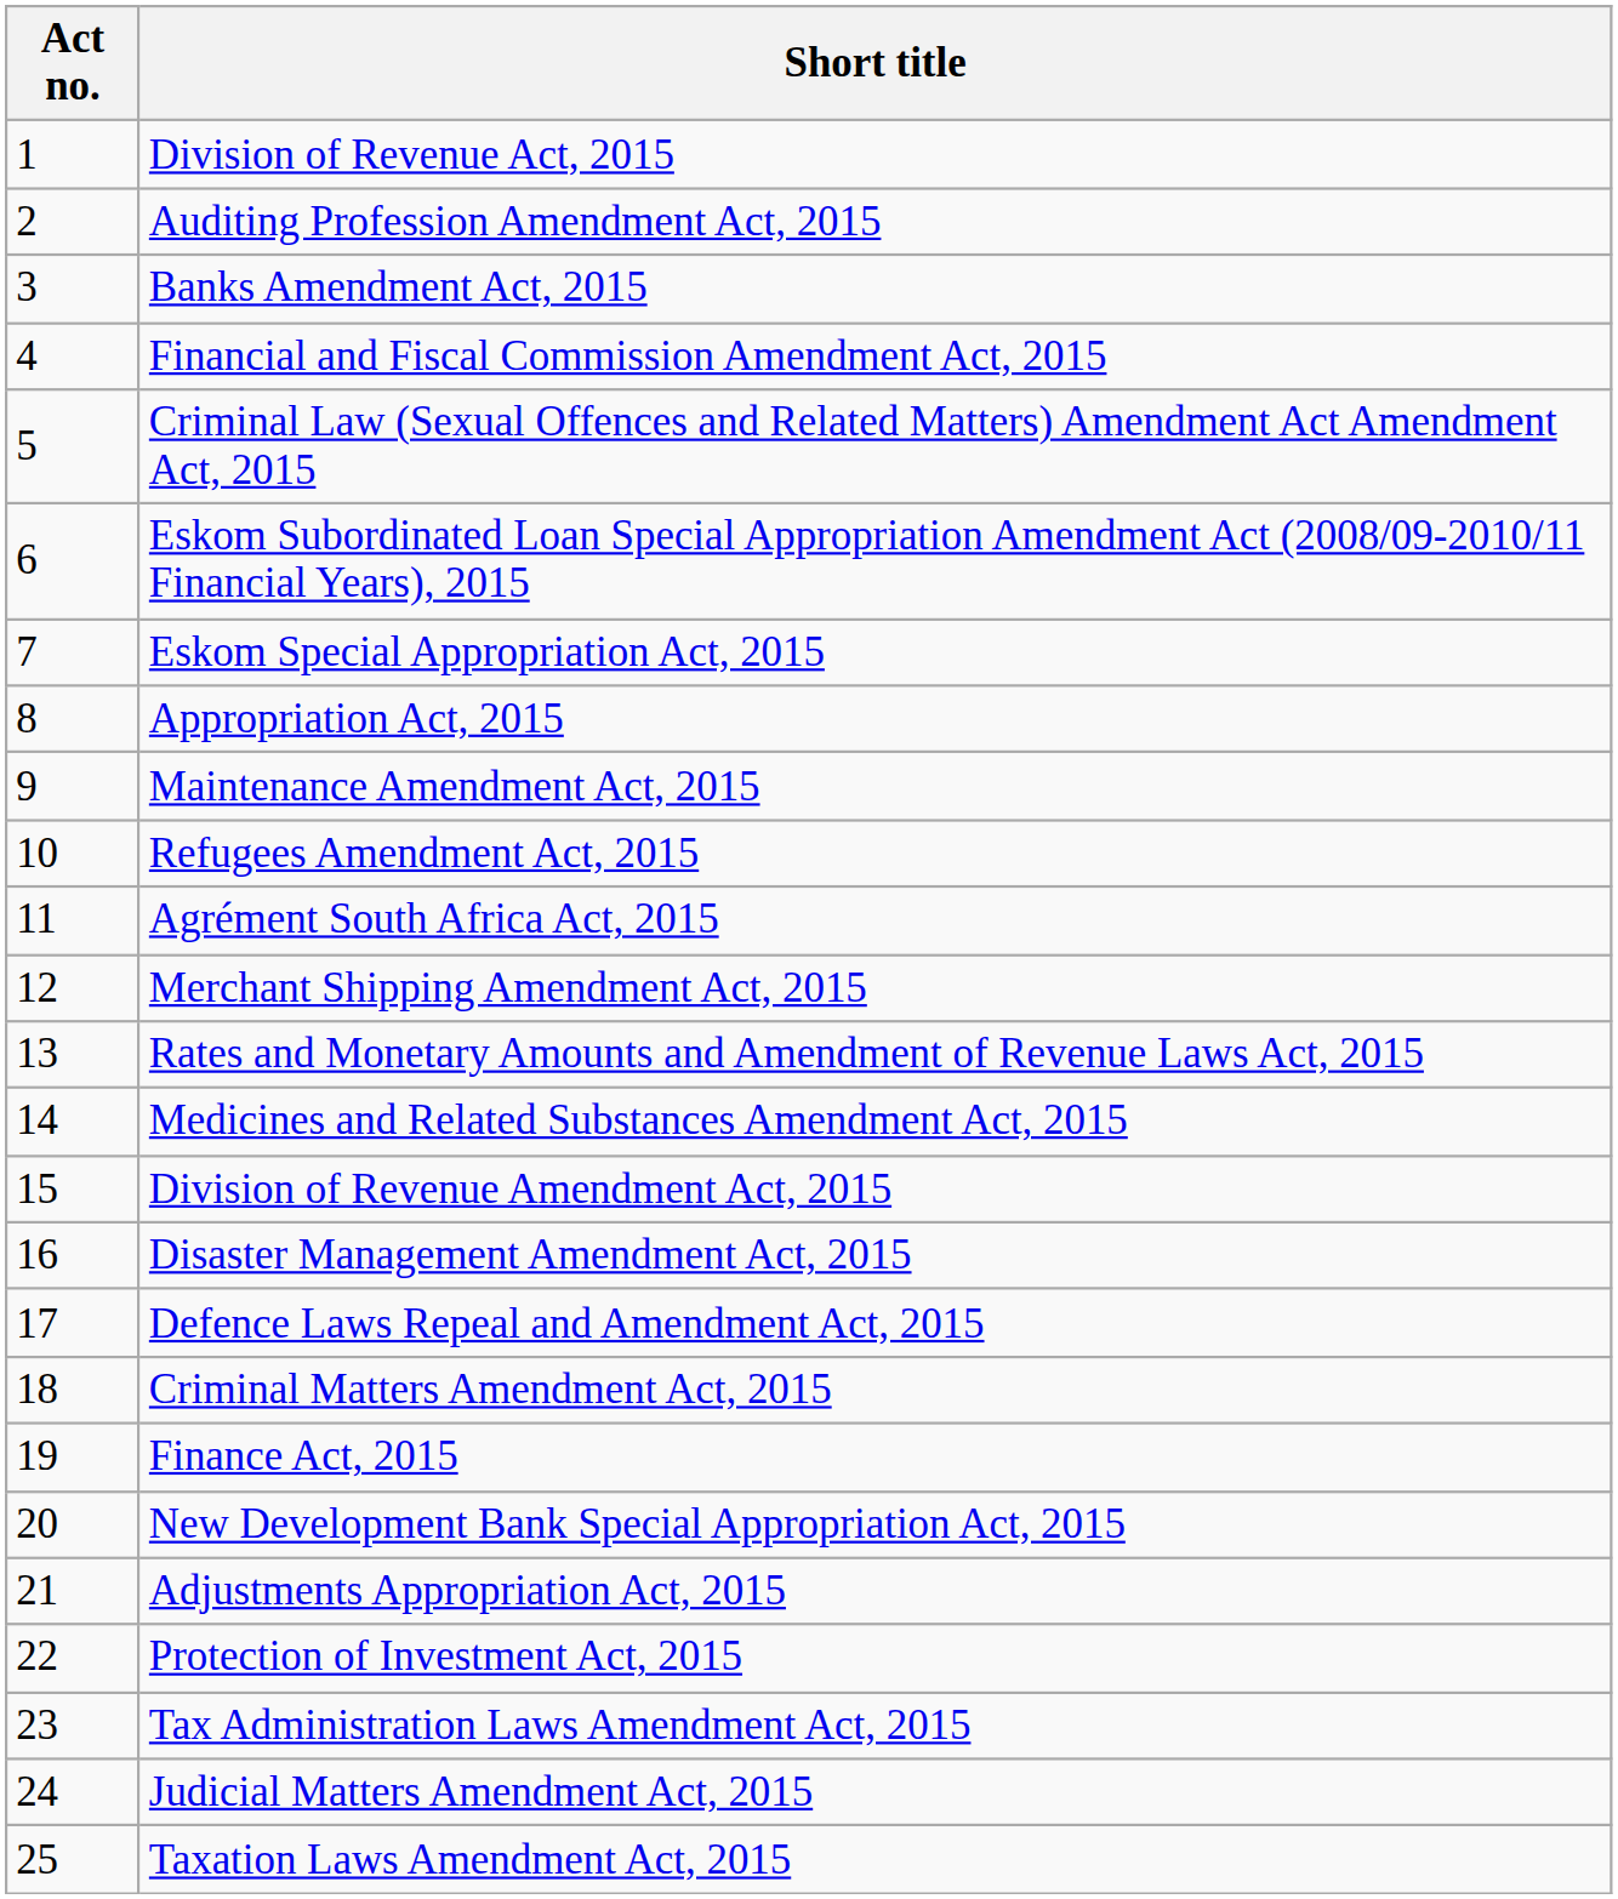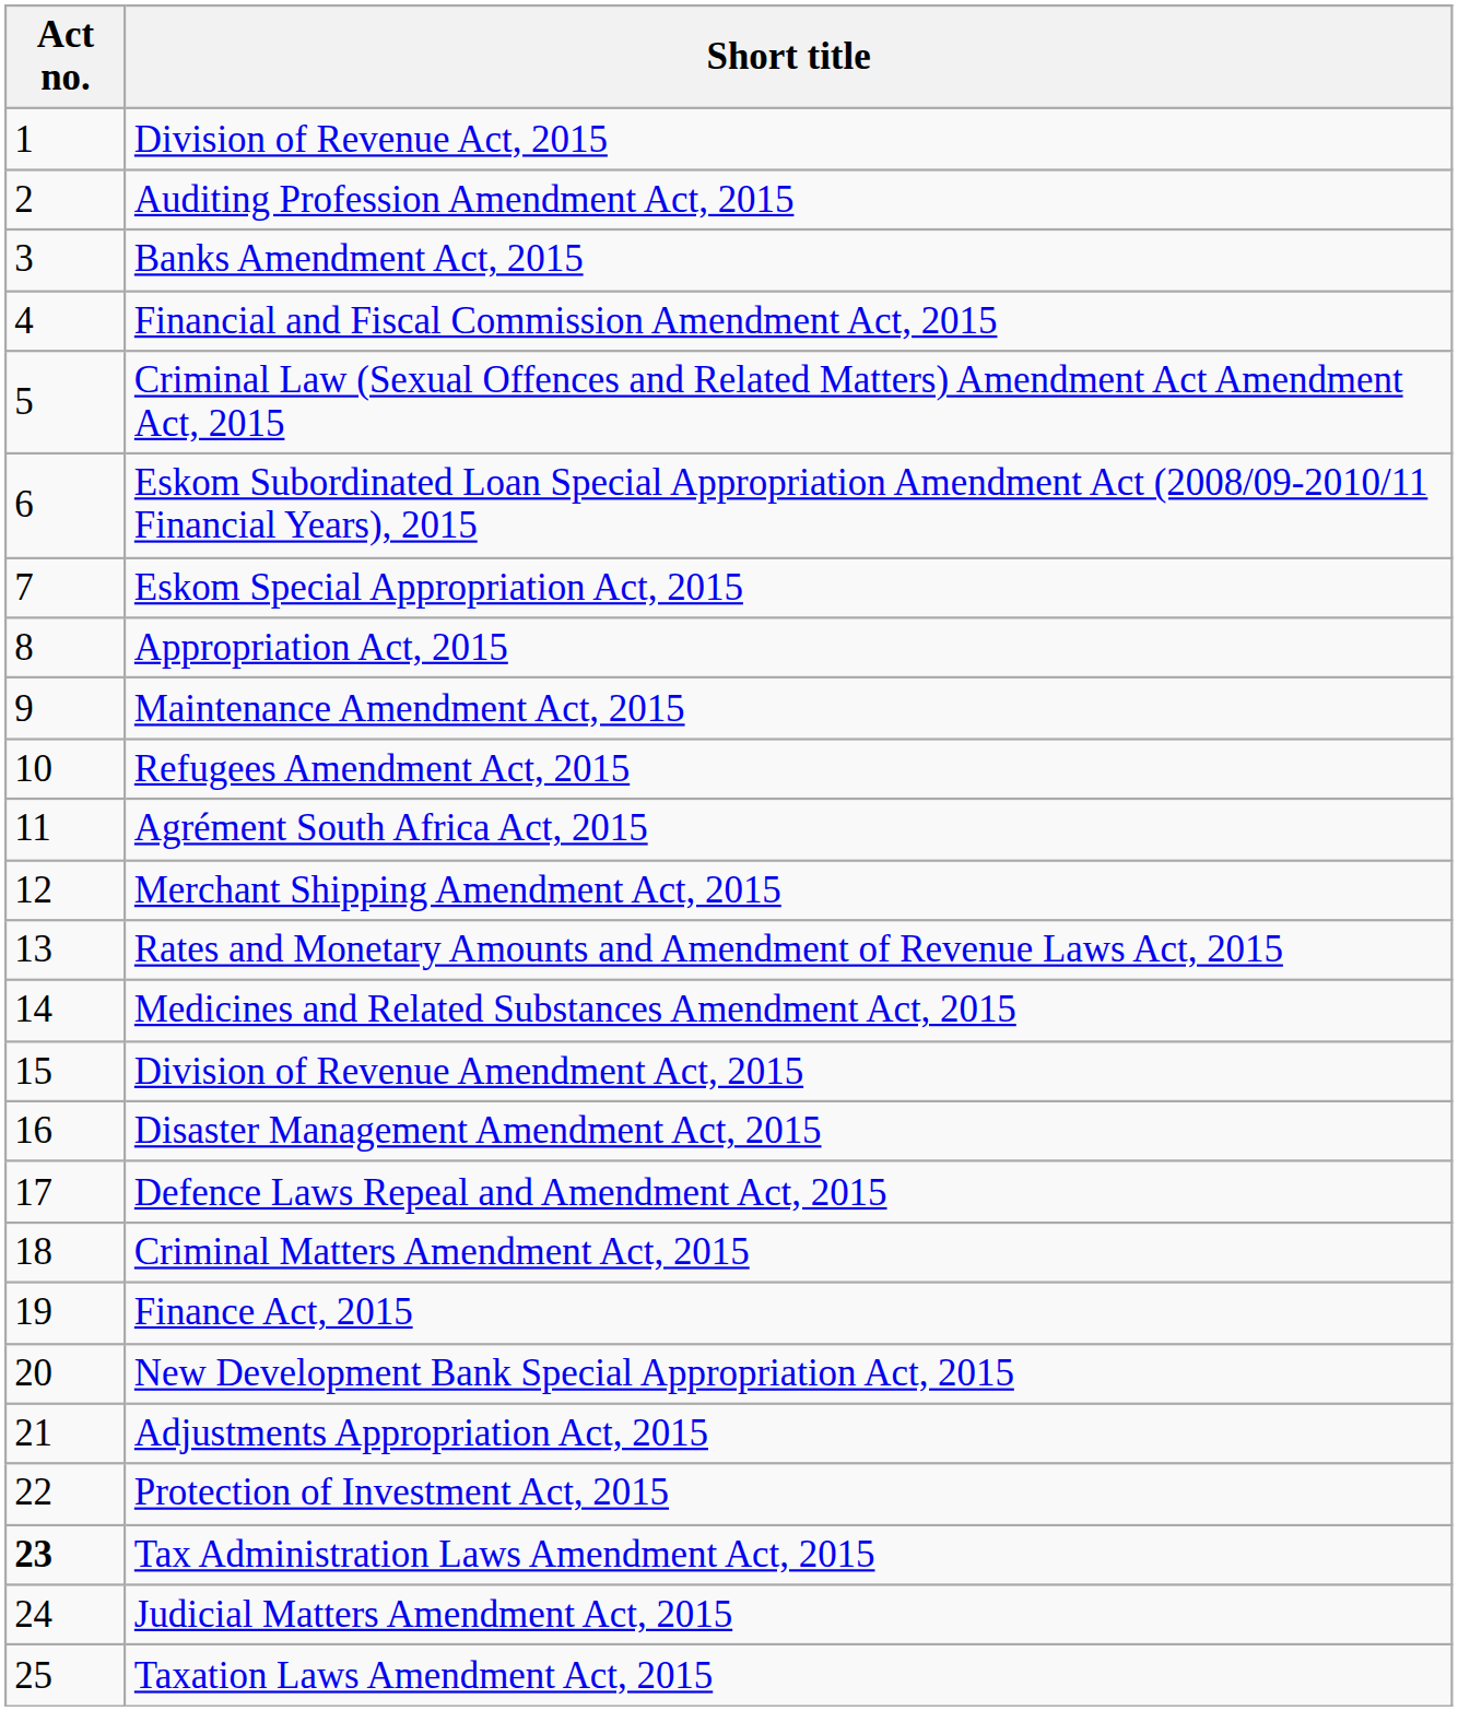Tax Administration Laws Amendment Act, 2015 | Act no.: normal -> bold
